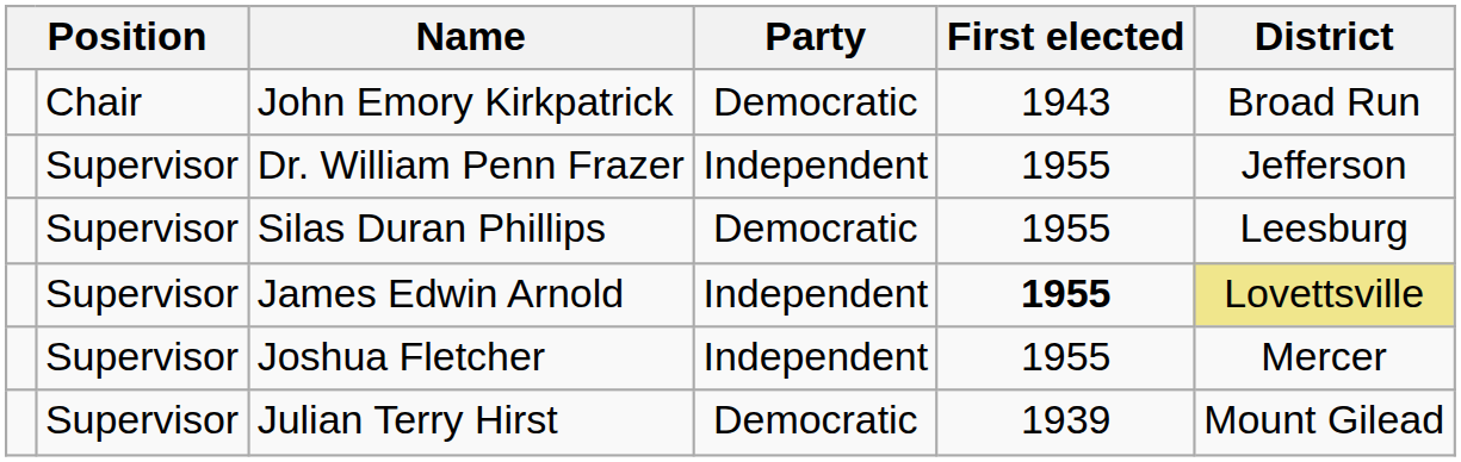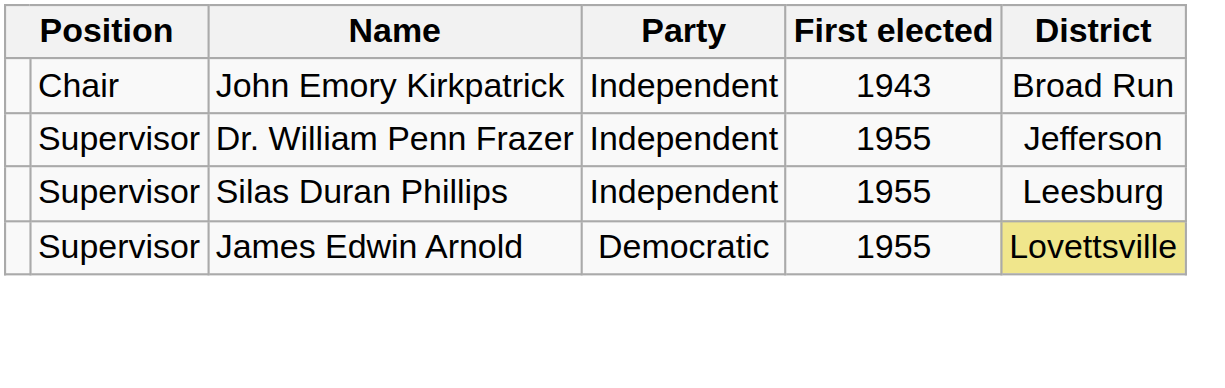John Emory Kirkpatrick | Party: Democratic -> Independent
Silas Duran Phillips | Party: Democratic -> Independent
James Edwin Arnold | Party: Independent -> Democratic
James Edwin Arnold | First elected: bold -> normal
- row: Supervisor | Joshua Fletcher | Independent | 1955 | Mercer
- row: Supervisor | Julian Terry Hirst | Democratic | 1939 | Mount Gilead
